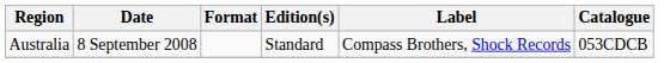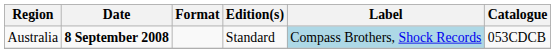Australia | Date: normal -> bold
Australia | Label: no background -> lightblue background
